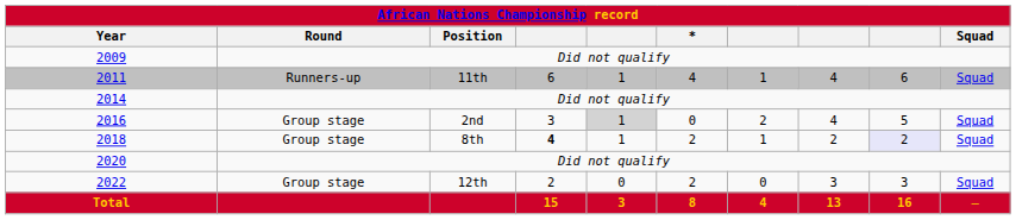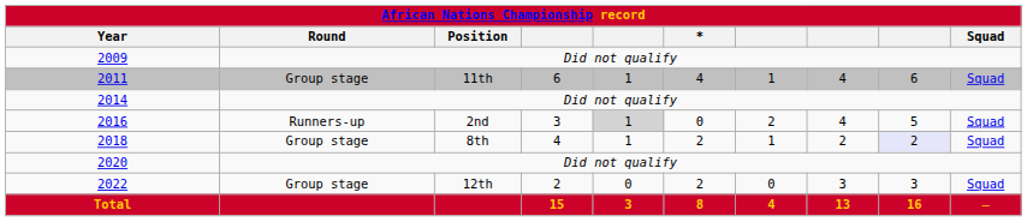2011 | Round: Runners-up -> Group stage
2016 | Round: Group stage -> Runners-up
2018 | column 4: bold -> normal
